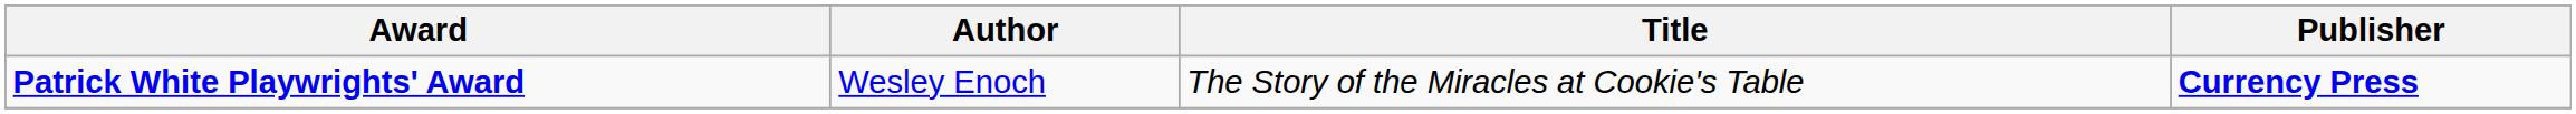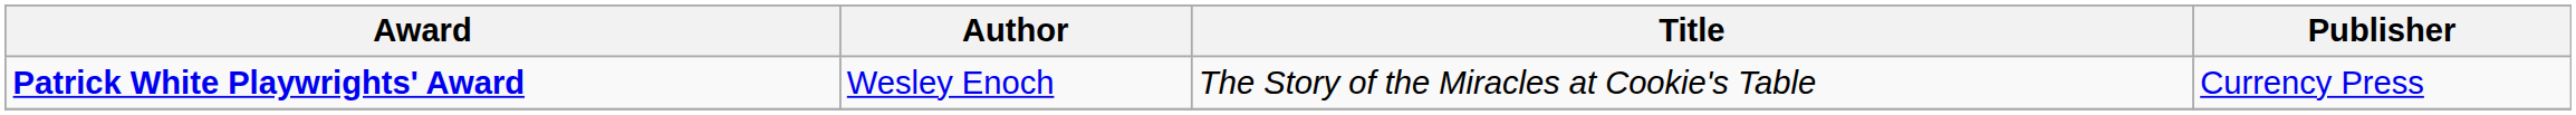Patrick White Playwrights' Award | Publisher: bold -> normal
